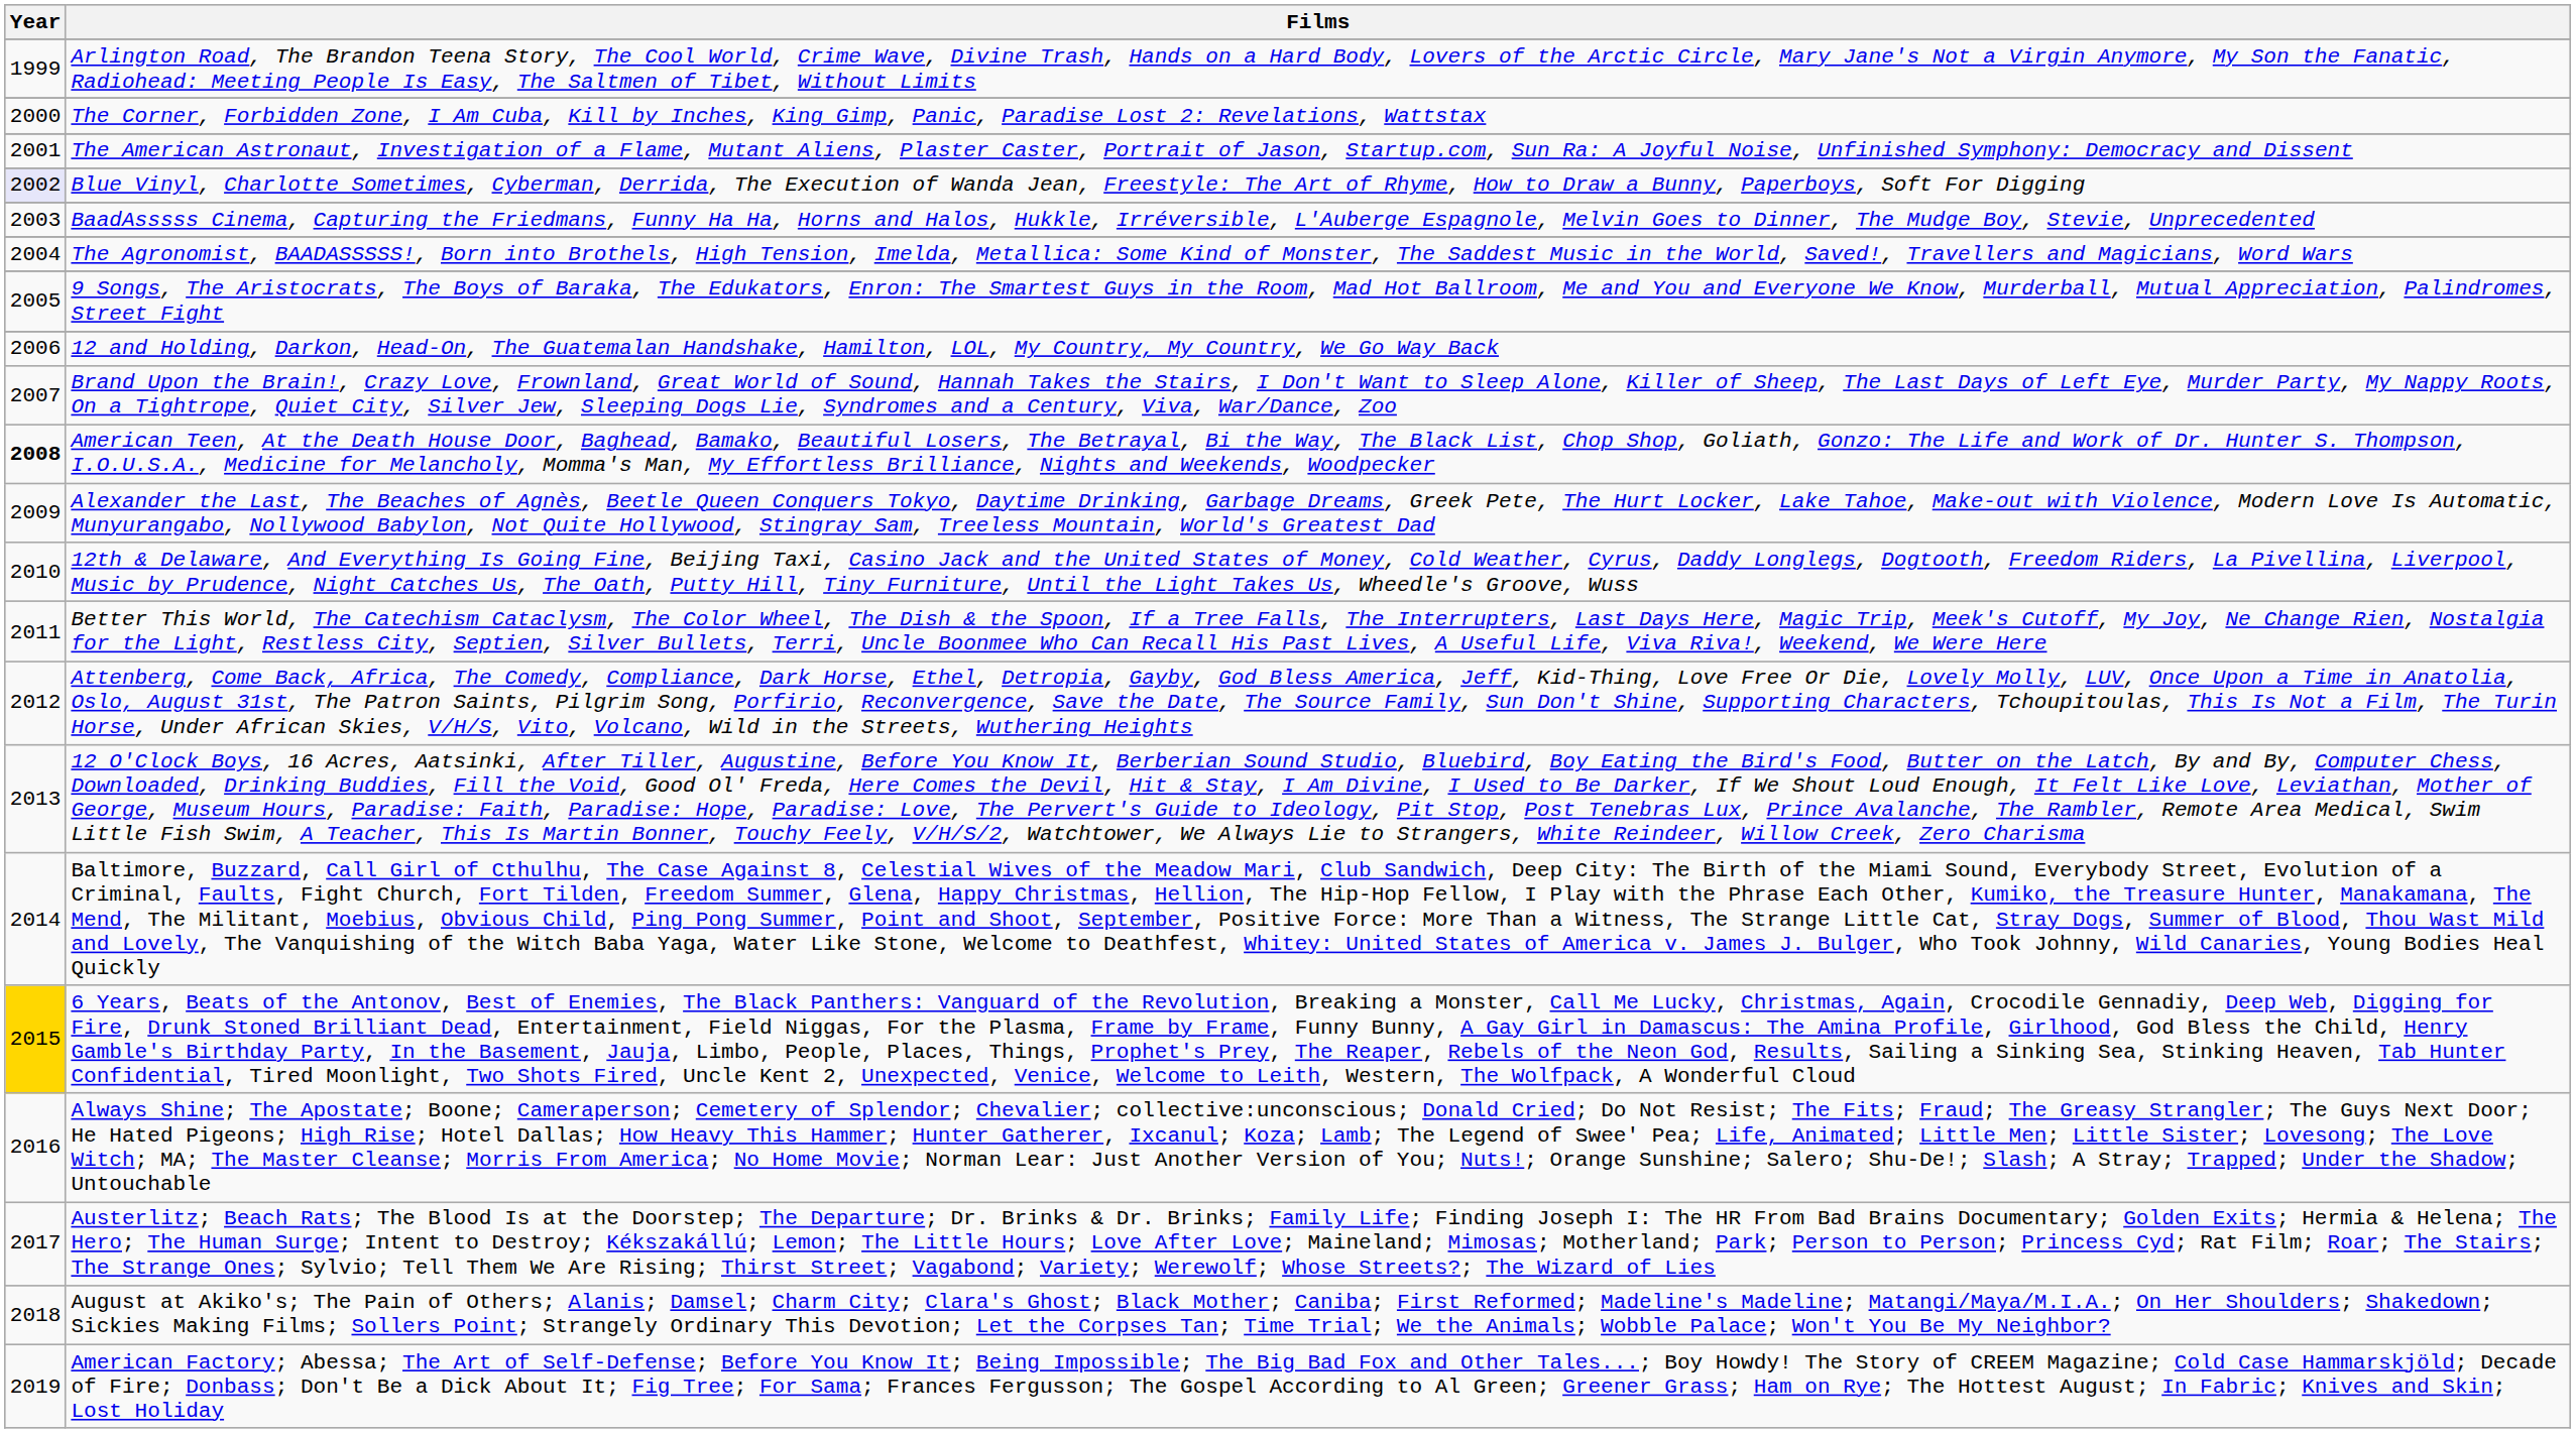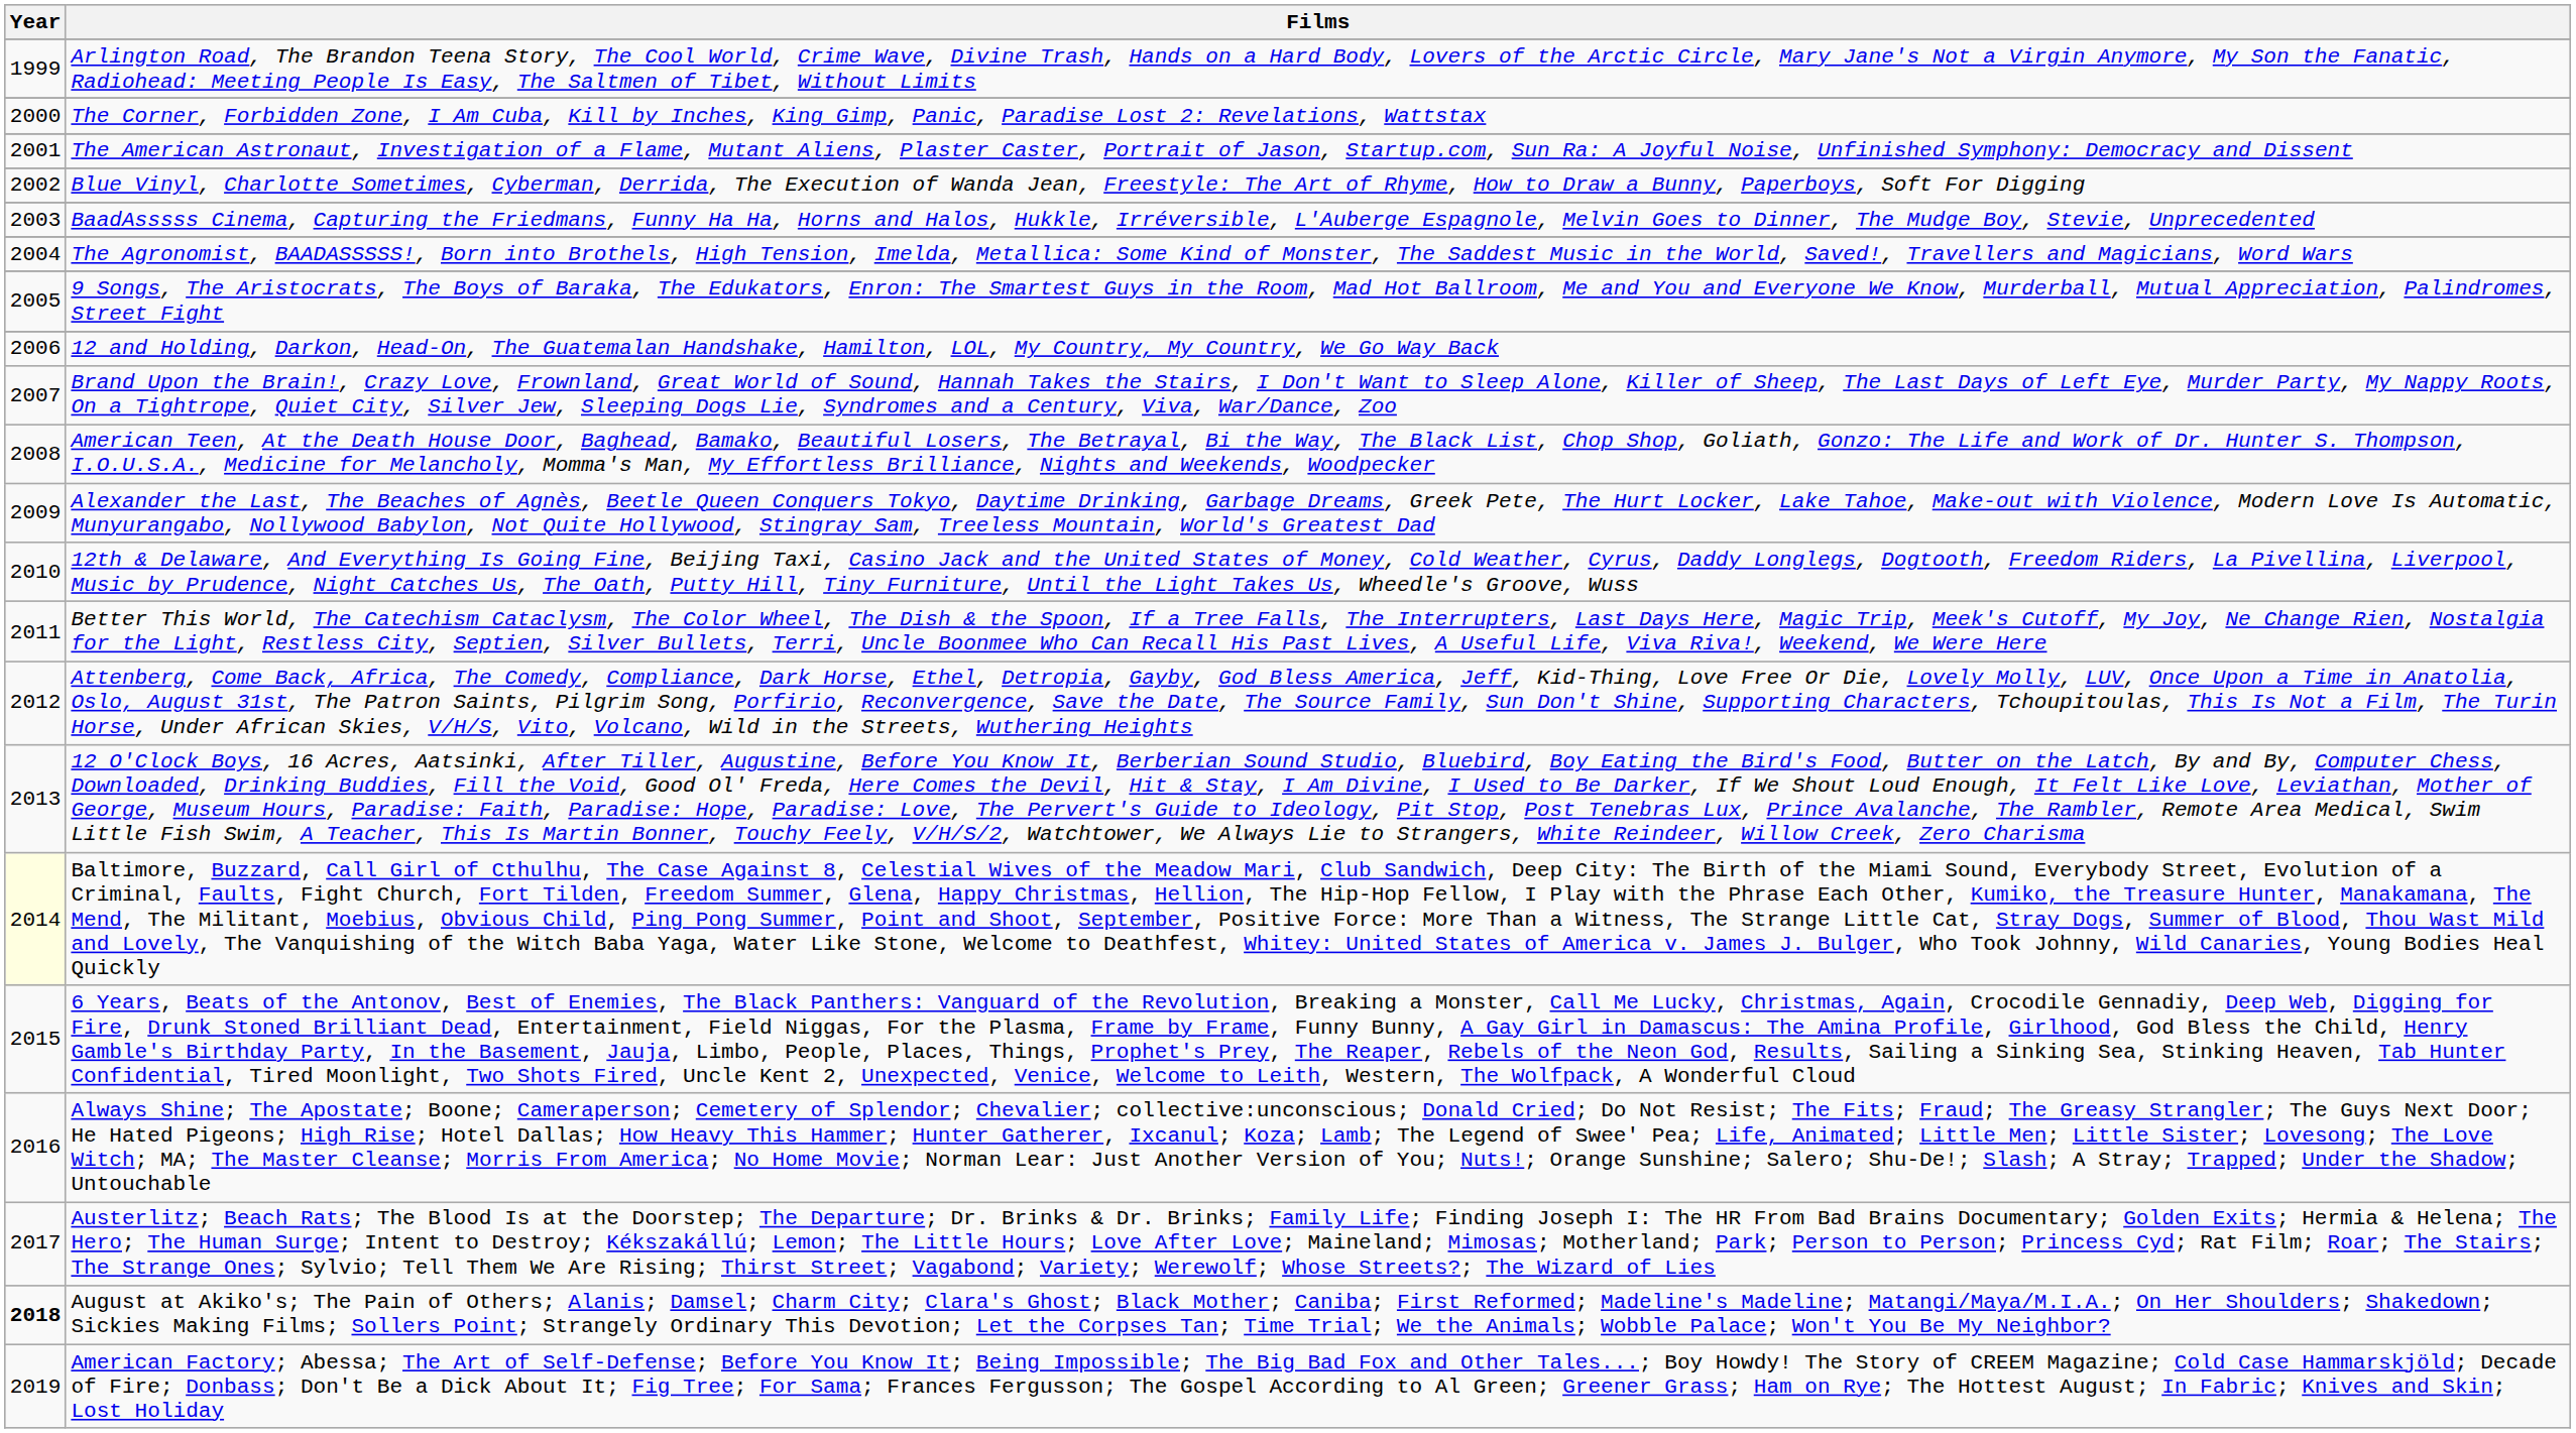row 5 | Year: lavender background -> no background
row 11 | Year: bold -> normal
row 17 | Year: no background -> lightyellow background
row 18 | Year: gold background -> no background
row 21 | Year: normal -> bold
